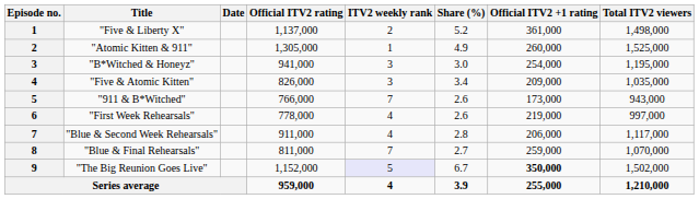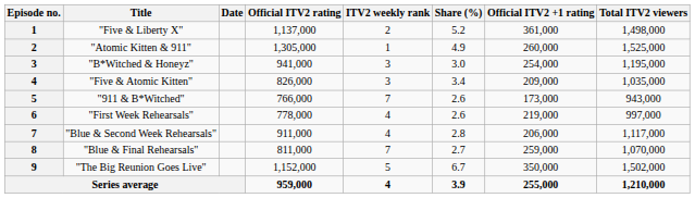"The Big Reunion Goes Live" | ITV2 weekly rank: lavender background -> no background
"The Big Reunion Goes Live" | Official ITV2 +1 rating: bold -> normal
